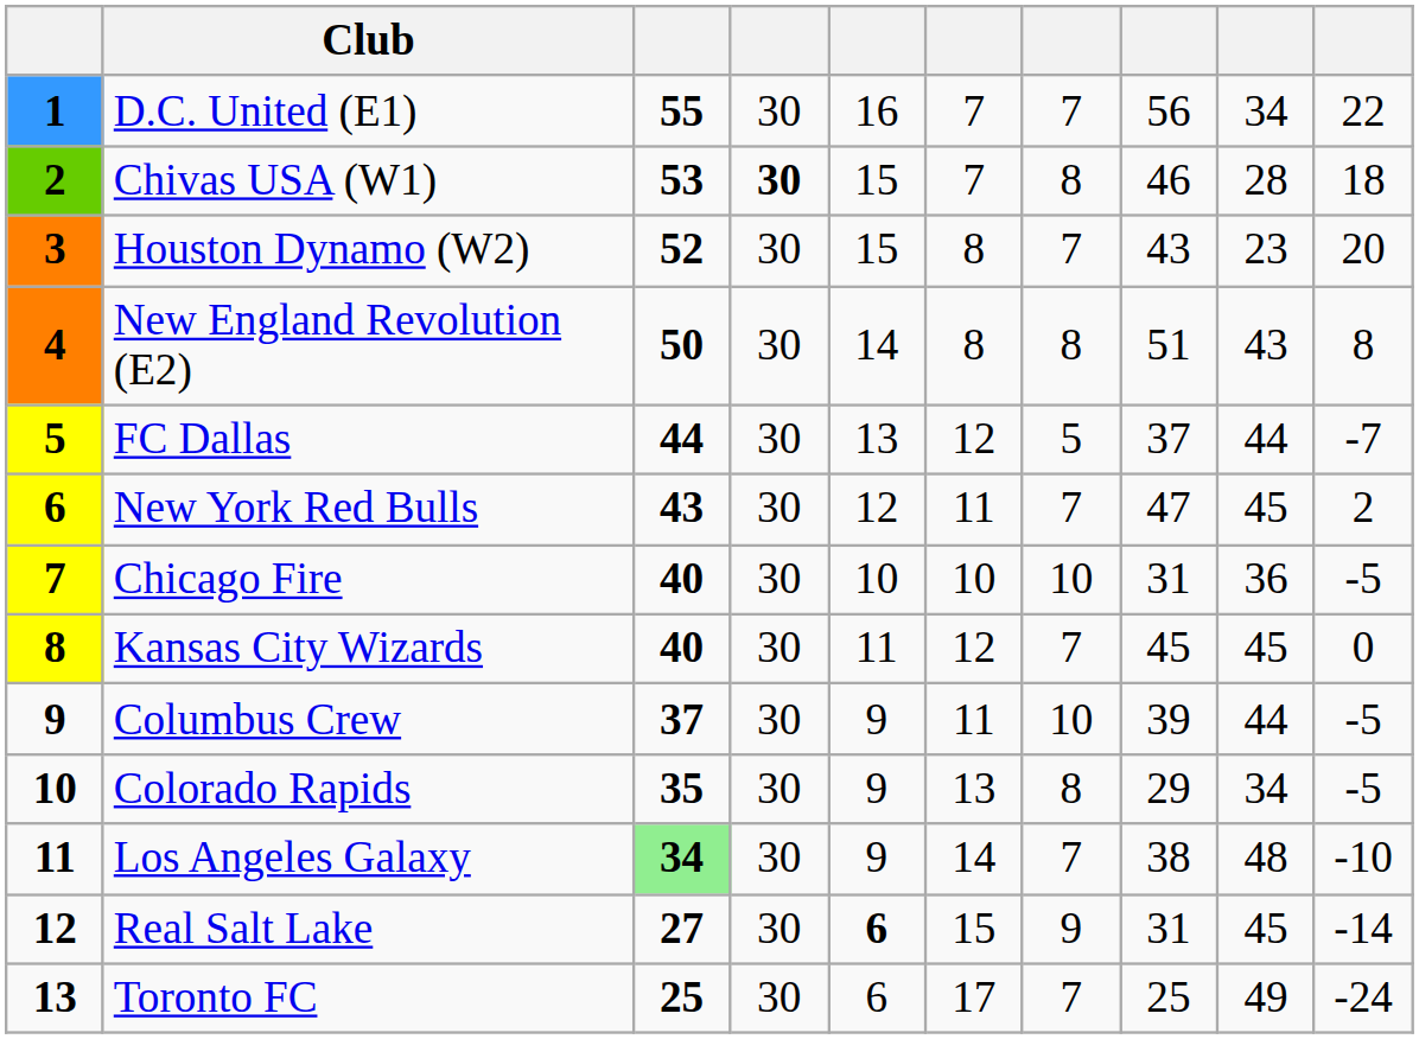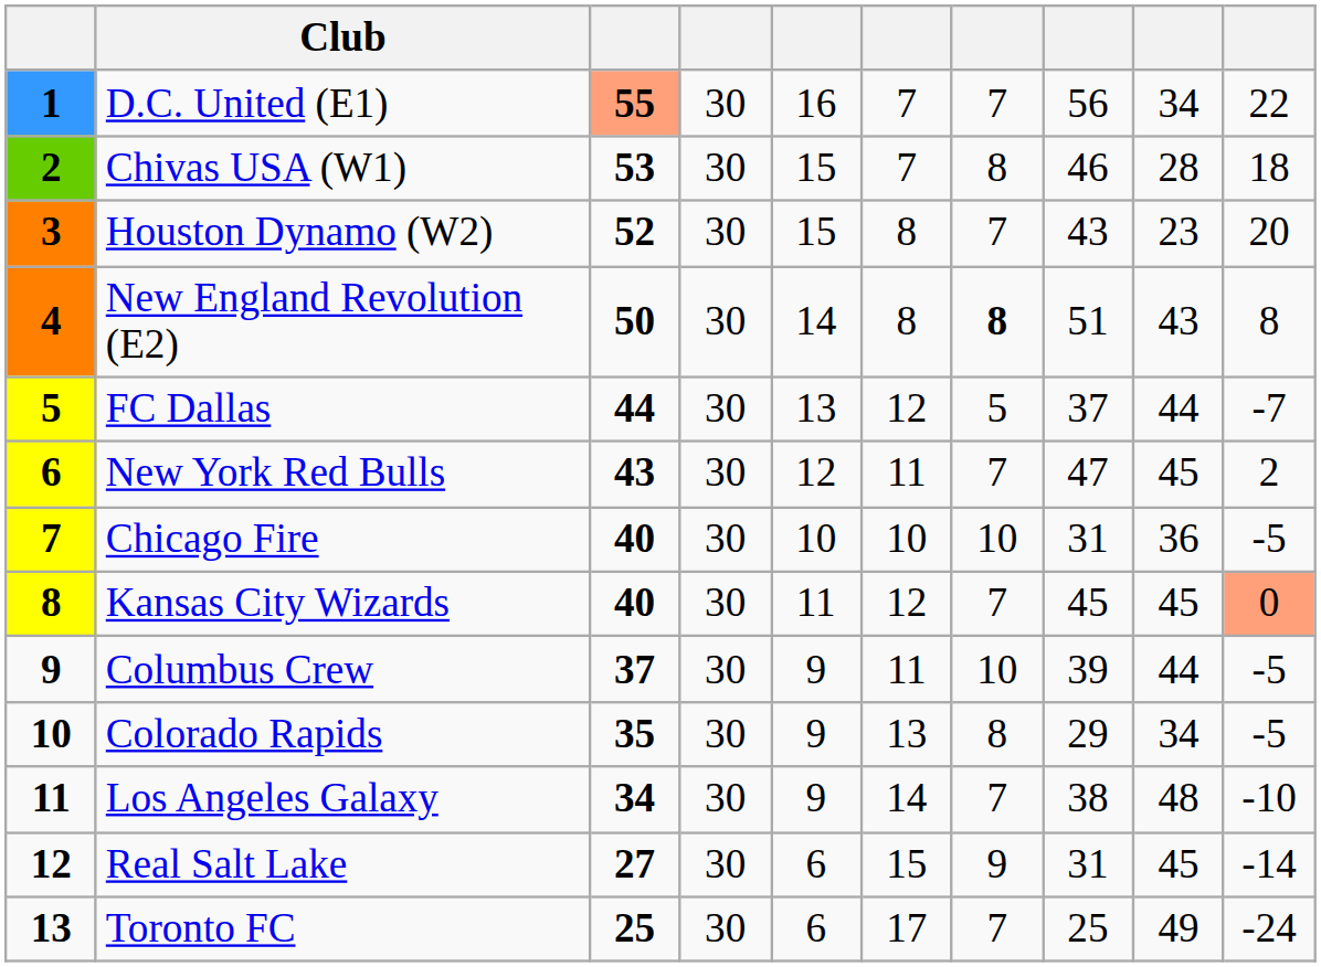D.C. United (E1) | column 3: no background -> lightsalmon background
Chivas USA (W1) | column 4: bold -> normal
New England Revolution (E2) | column 7: normal -> bold
Kansas City Wizards | column 10: no background -> lightsalmon background
Los Angeles Galaxy | column 3: lightgreen background -> no background
Real Salt Lake | column 5: bold -> normal
